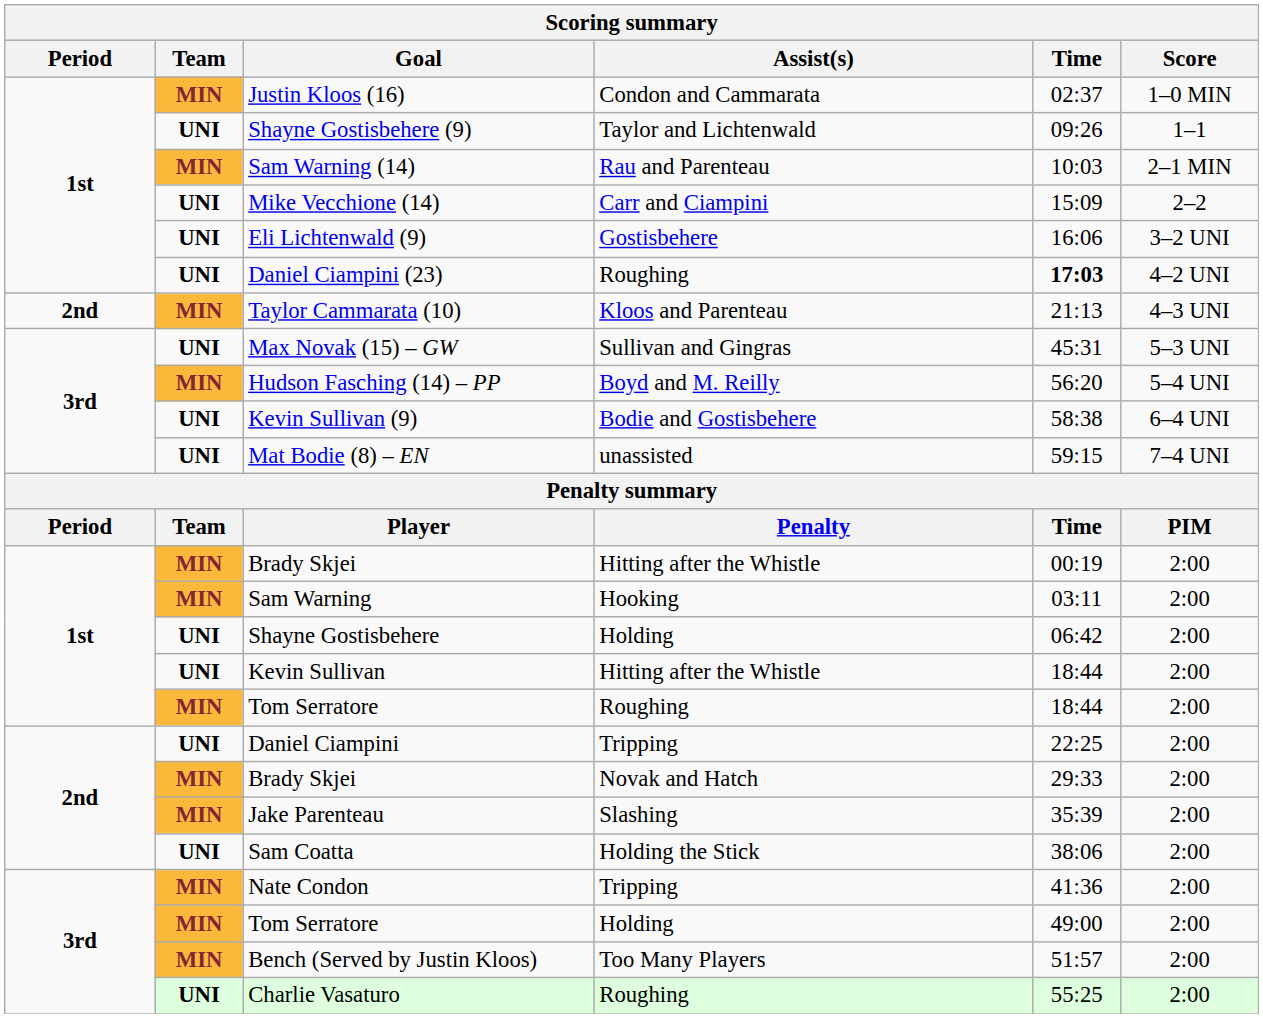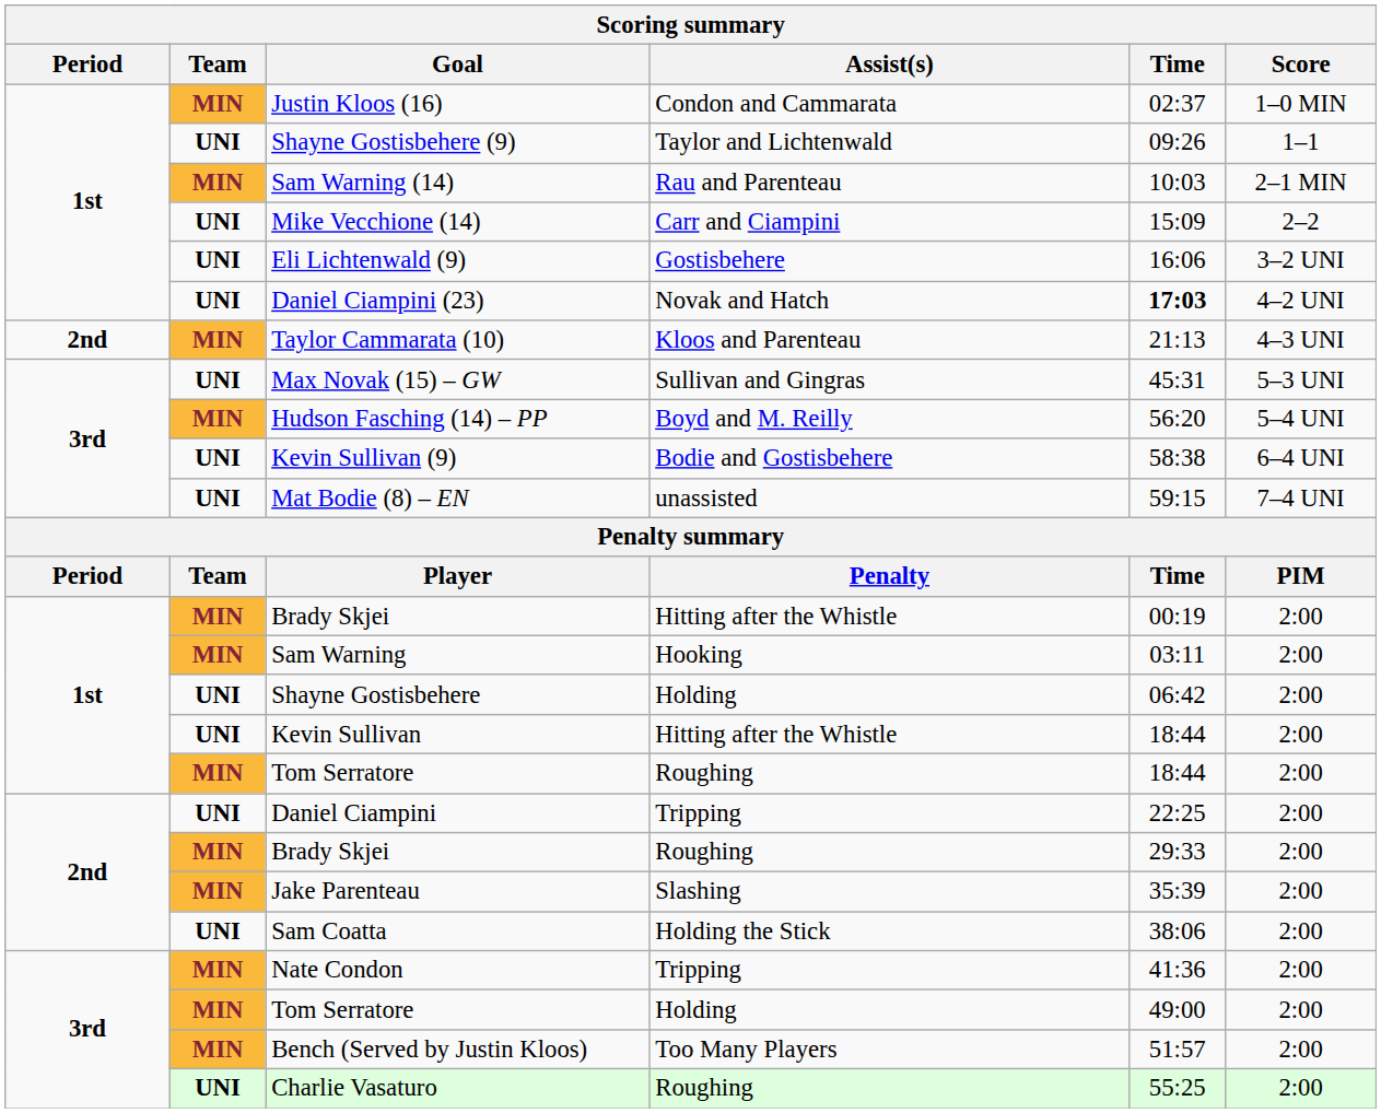Daniel Ciampini (23) | Assist(s): Roughing -> Novak and Hatch
2nd / Brady Skjei | Assist(s): Novak and Hatch -> Roughing
